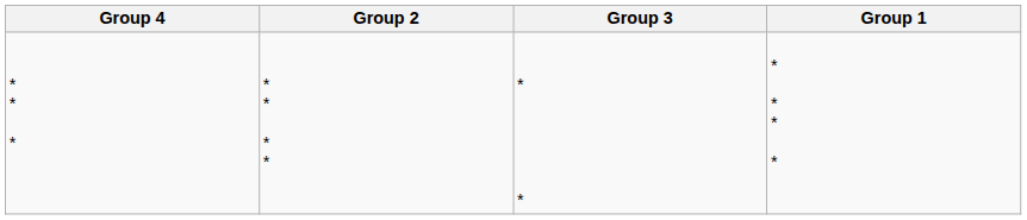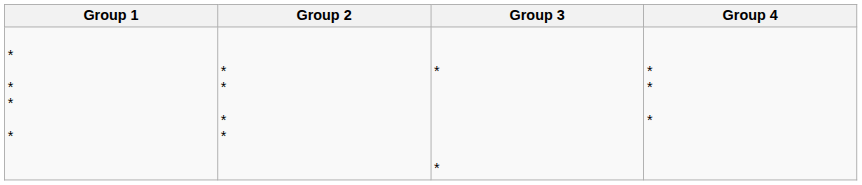columns swapped: Group 1 <-> Group 4
